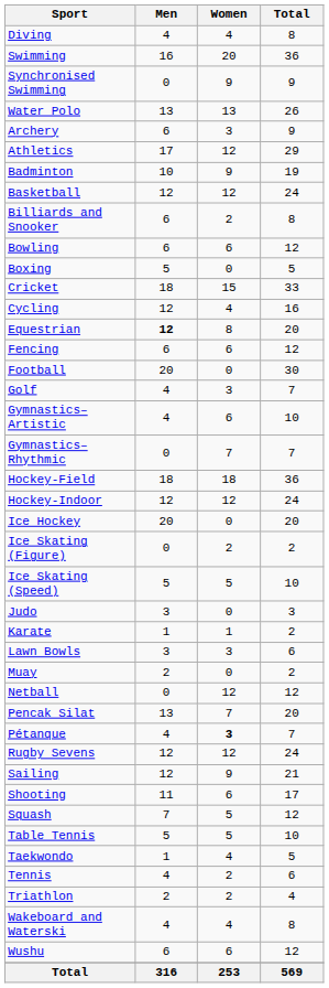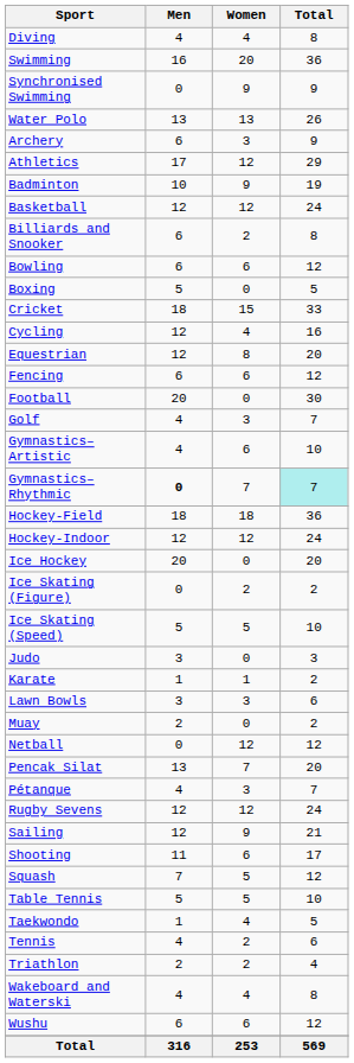Equestrian | Men: bold -> normal
Gymnastics–Rhythmic | Men: normal -> bold
Gymnastics–Rhythmic | Total: no background -> paleturquoise background
Pétanque | Women: bold -> normal
